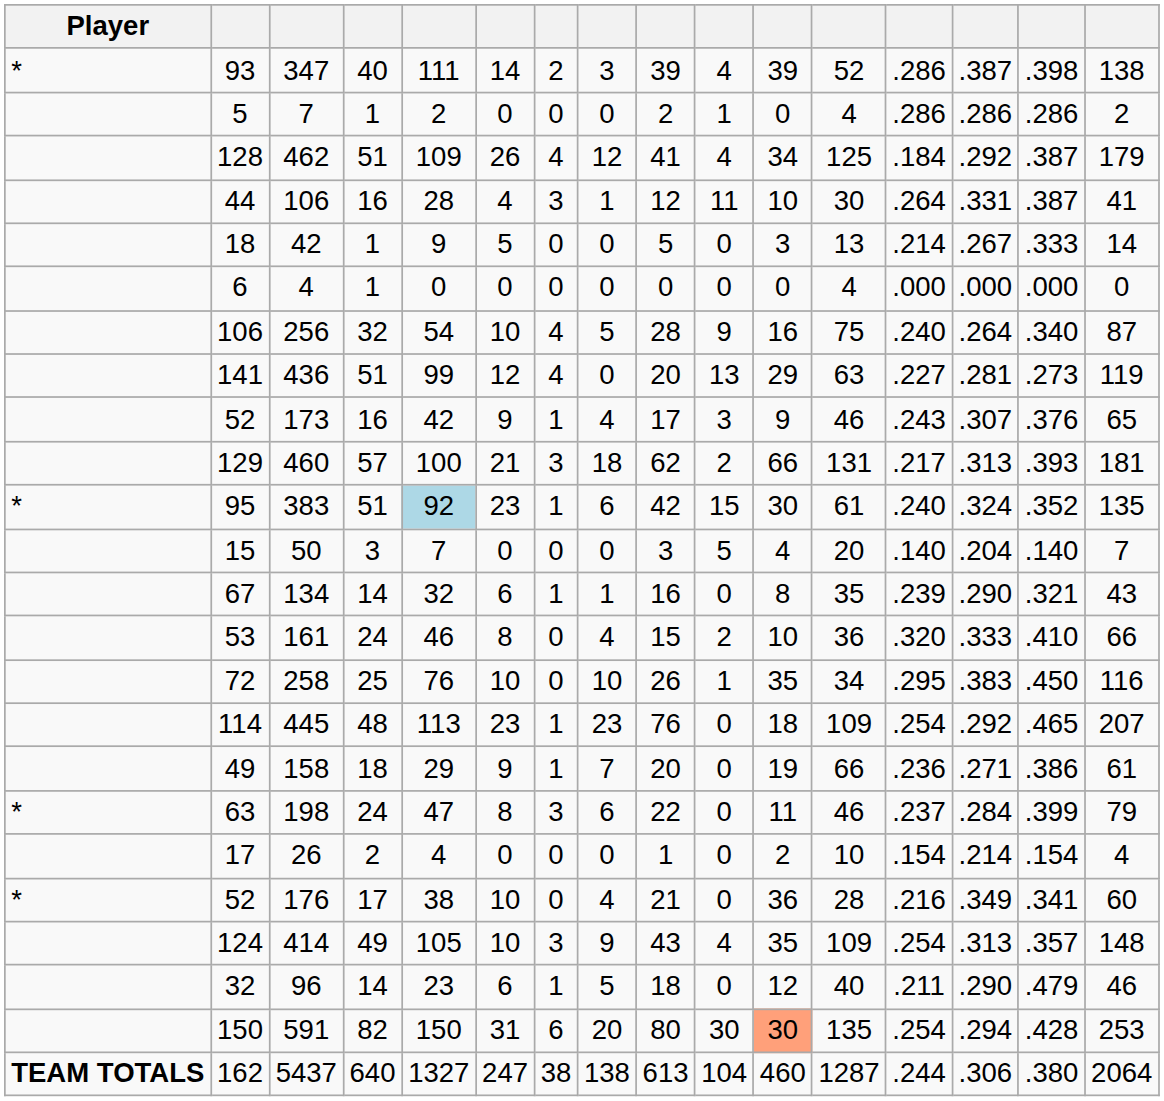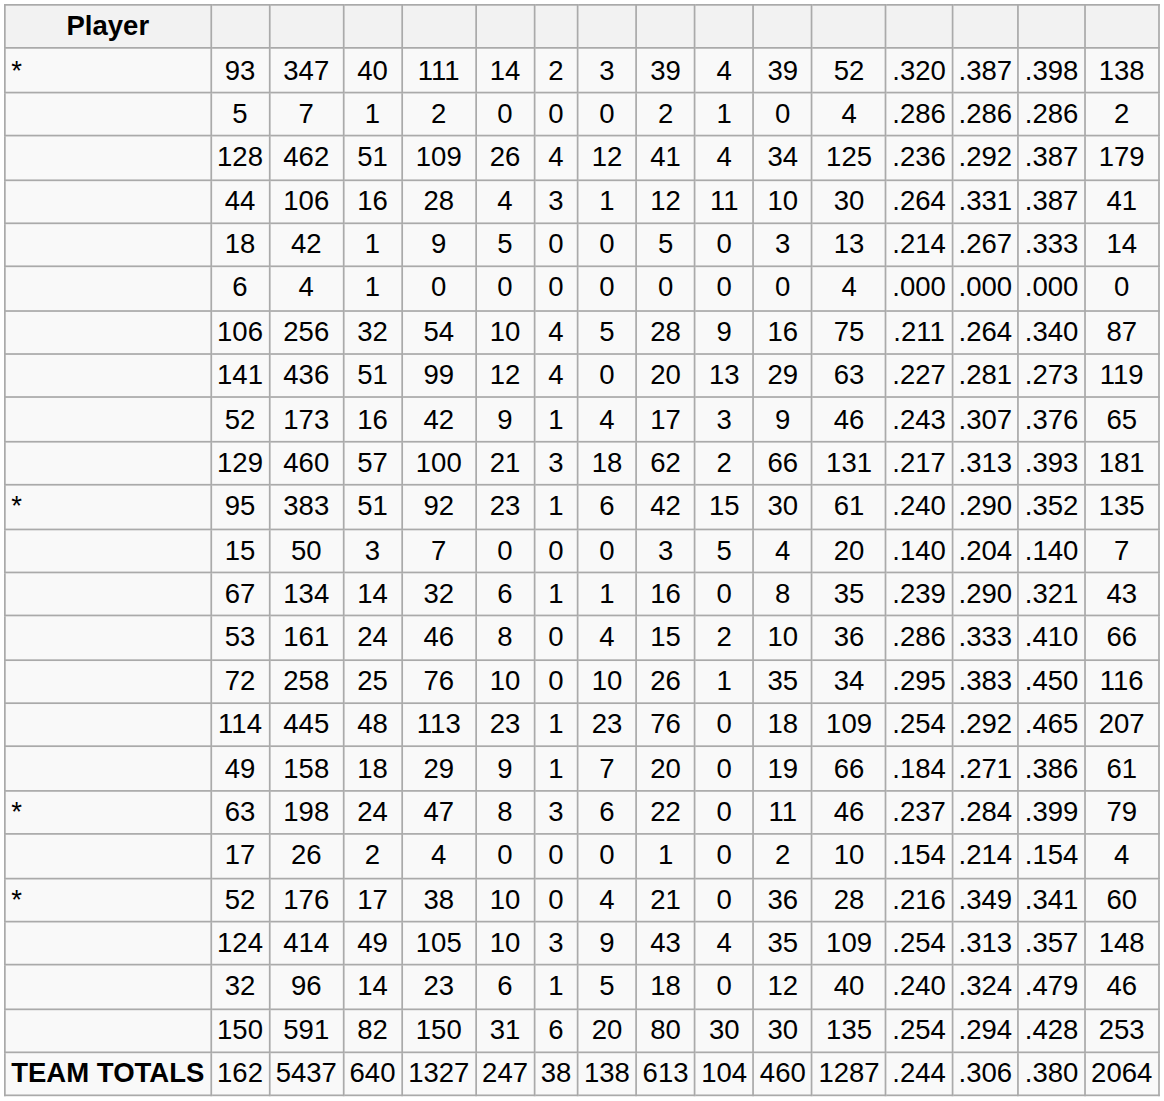347 | column 13: .286 -> .320
462 | column 13: .184 -> .236
256 | column 13: .240 -> .211
383 | column 5: lightblue background -> no background
383 | column 14: .324 -> .290
161 | column 13: .320 -> .286
158 | column 13: .236 -> .184
96 | column 13: .211 -> .240
96 | column 14: .290 -> .324
591 | column 11: lightsalmon background -> no background
